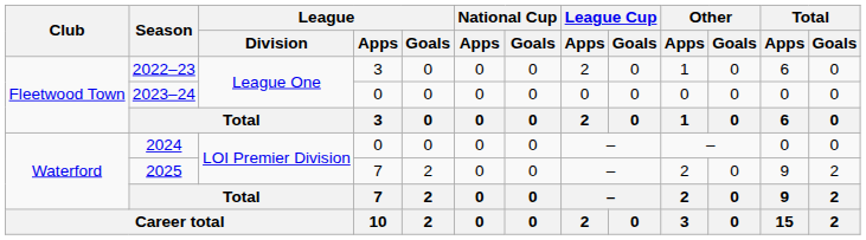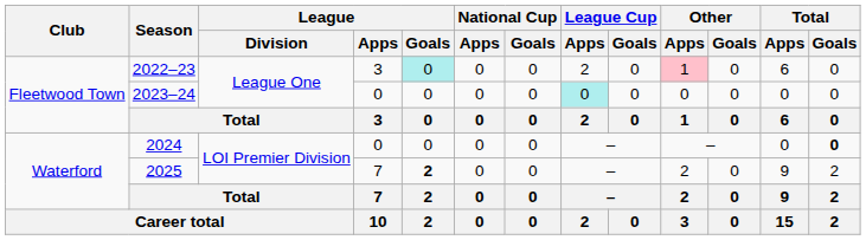2022–23 | League / Goals: no background -> paleturquoise background
2022–23 | Other / Apps: no background -> pink background
2023–24 | League Cup / Apps: no background -> paleturquoise background
2024 | Total / Goals: normal -> bold
2025 | League / Goals: normal -> bold
